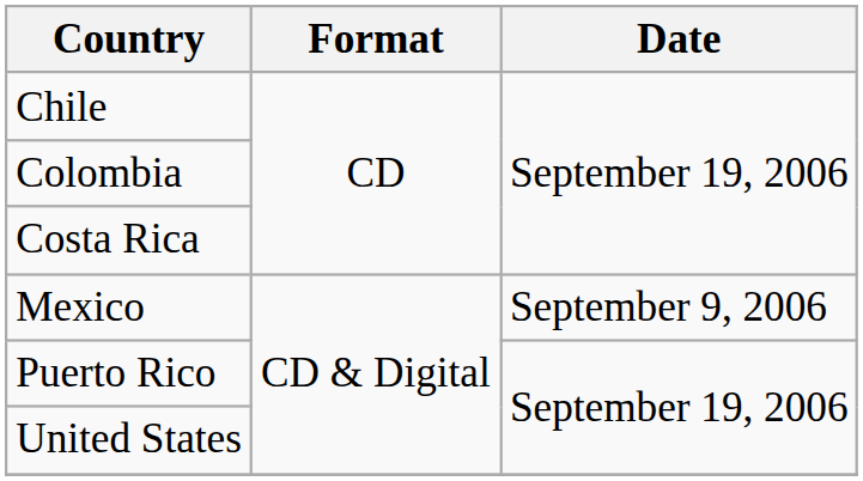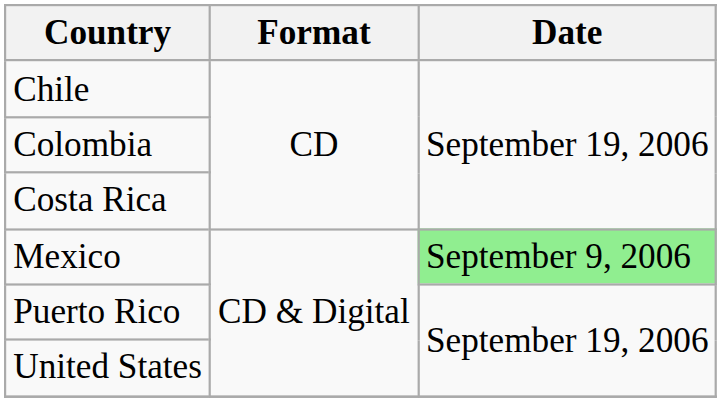Mexico | Date: no background -> lightgreen background
